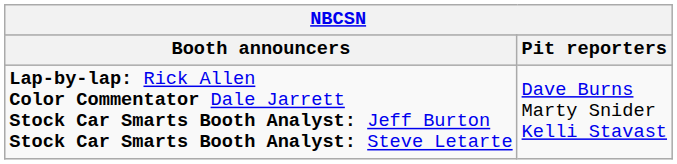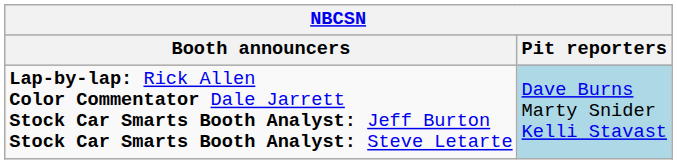row 3 | Pit reporters: no background -> lightblue background
